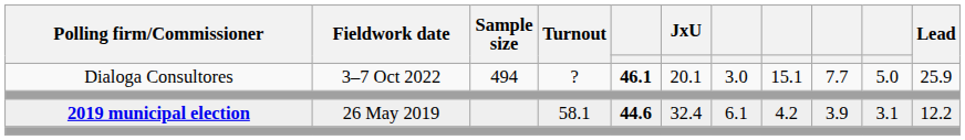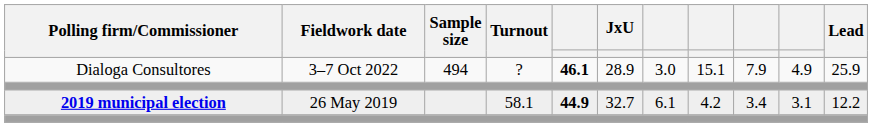Dialoga Consultores | JxU: 20.1 -> 28.9
Dialoga Consultores | column 9: 7.7 -> 7.9
Dialoga Consultores | column 10: 5.0 -> 4.9
2019 municipal election | column 5: 44.6 -> 44.9
2019 municipal election | JxU: 32.4 -> 32.7
2019 municipal election | column 9: 3.9 -> 3.4
